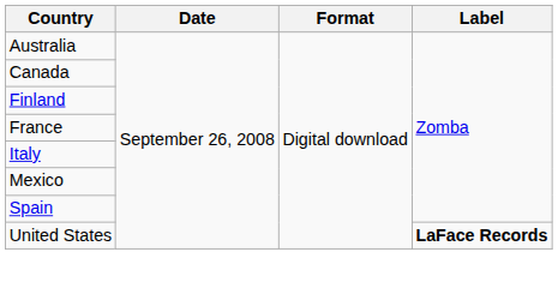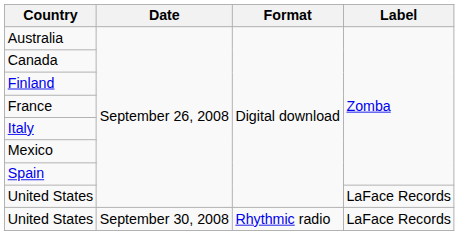United States / September 26, 2008 | Label: bold -> normal
+ row: United States | September 30, 2008 | Rhythmic radio | LaFace Records
